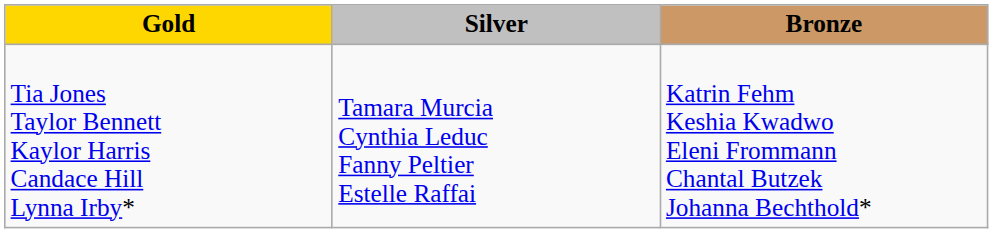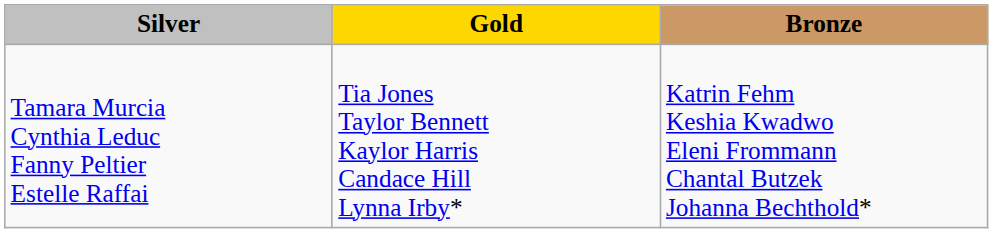columns swapped: Gold <-> Silver
